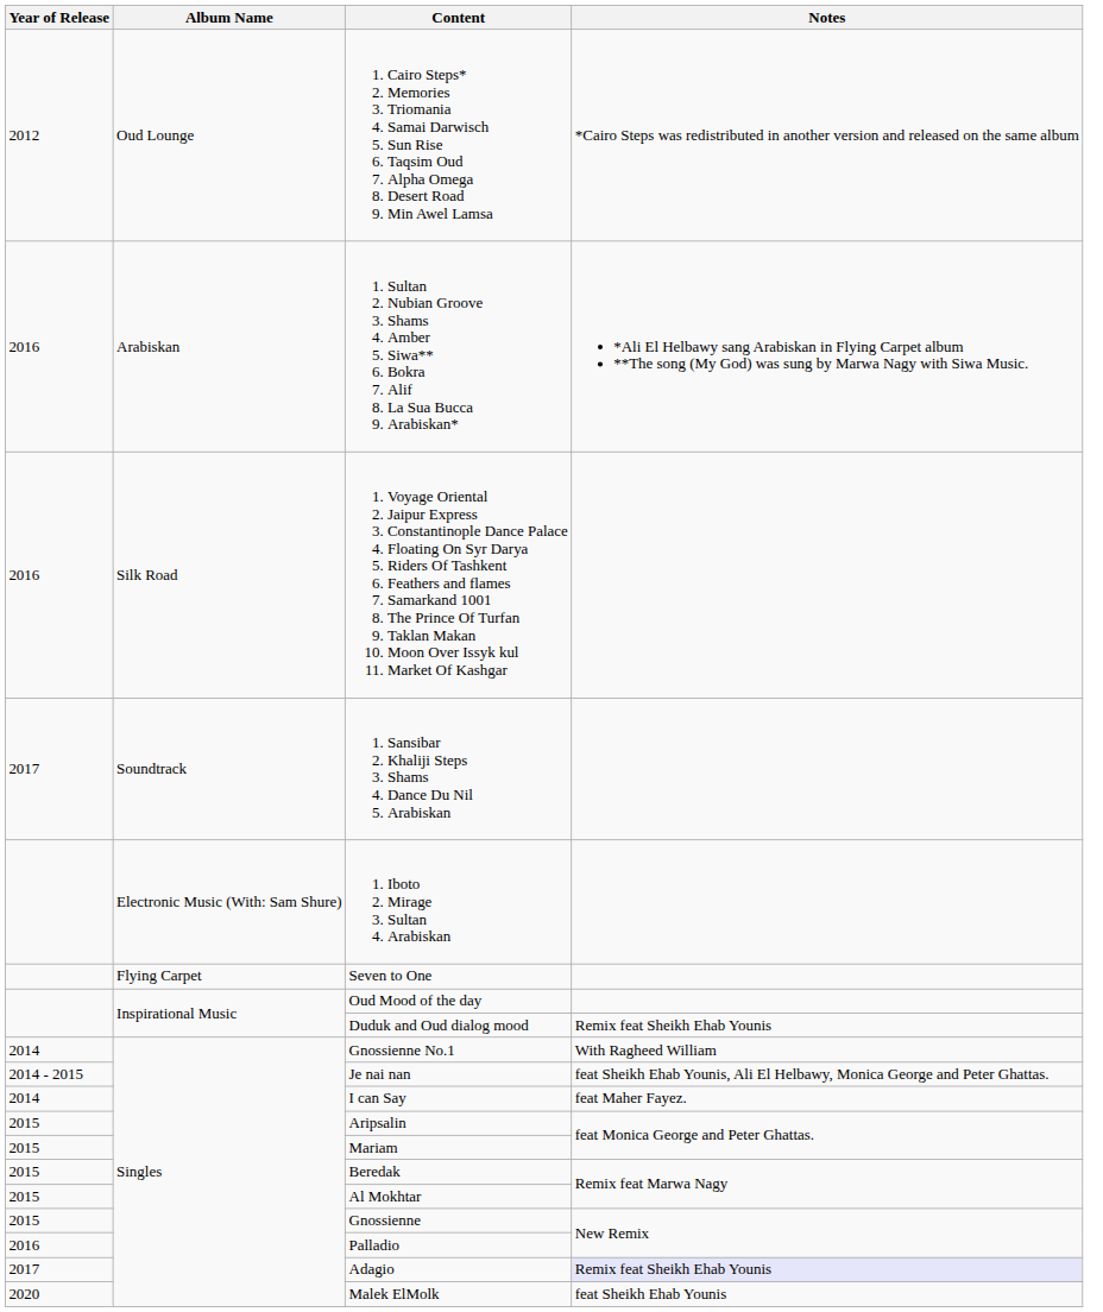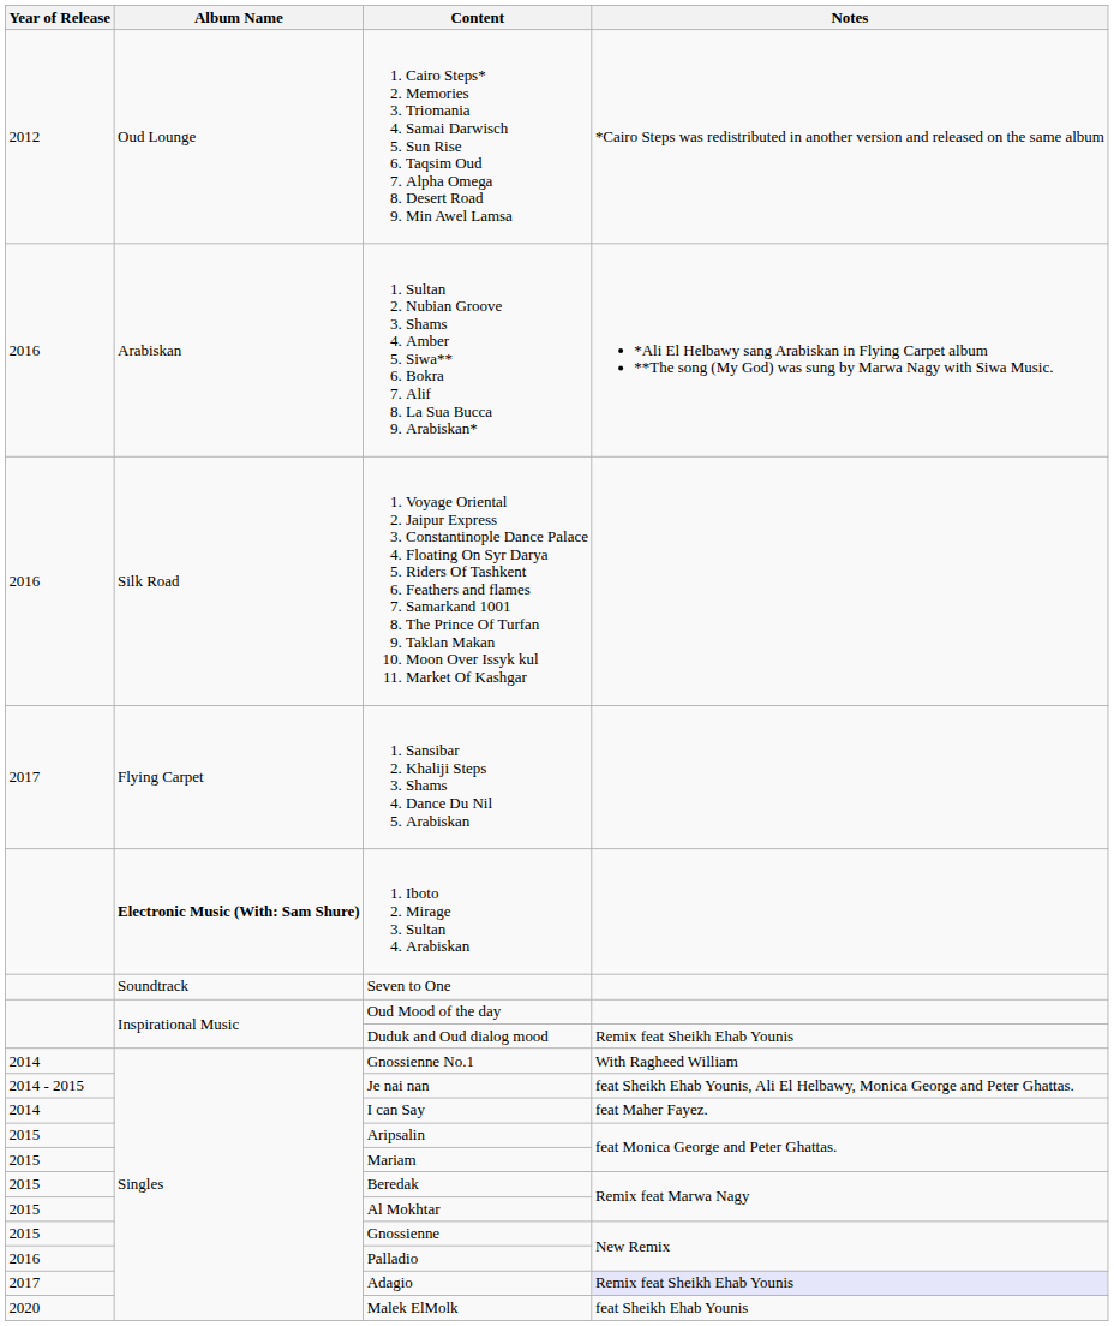Sansibar Khaliji Steps Shams Dance Du Nil Arabiskan | Album Name: Soundtrack -> Flying Carpet
Iboto Mirage Sultan Arabiskan | Album Name: normal -> bold
Seven to One | Album Name: Flying Carpet -> Soundtrack
